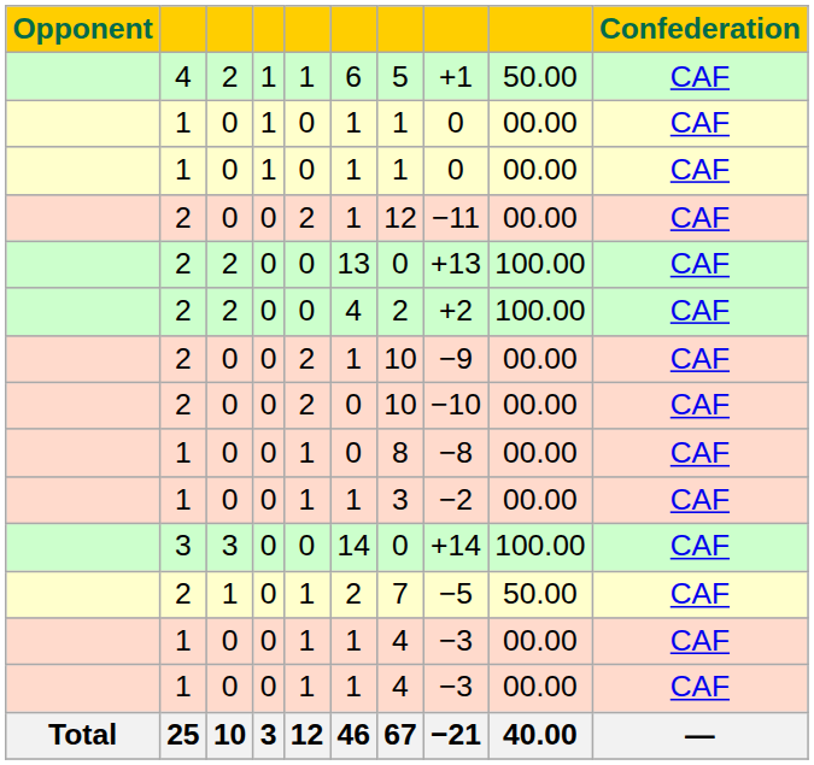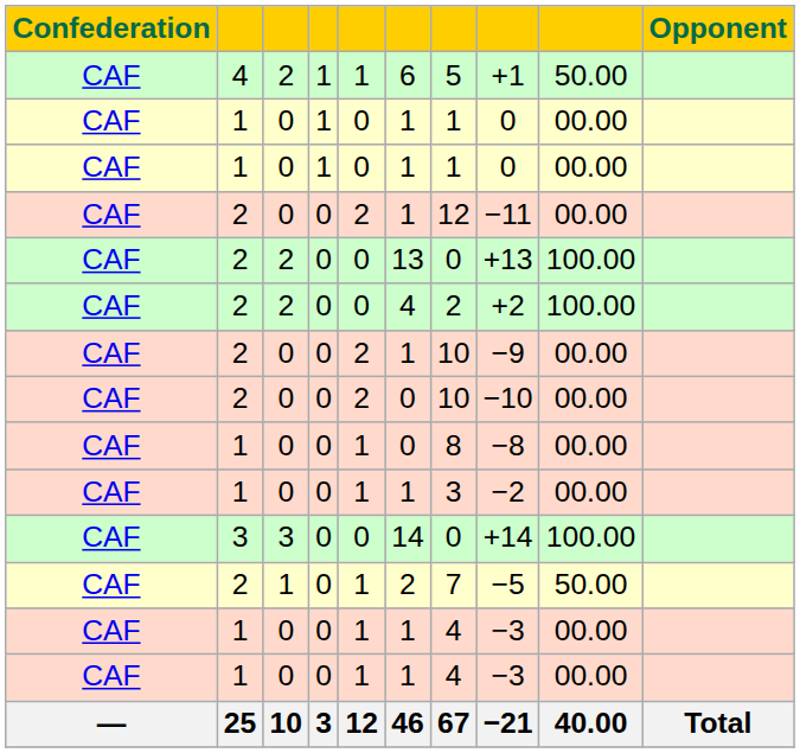columns swapped: Opponent <-> Confederation
